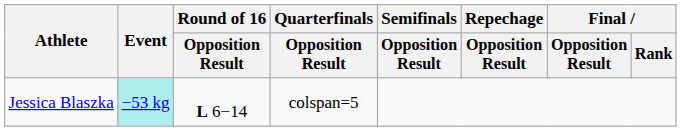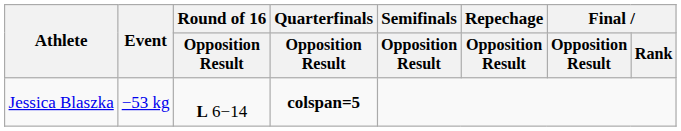Jessica Blaszka | Event: paleturquoise background -> no background
Jessica Blaszka | Quarterfinals / Opposition Result: normal -> bold
